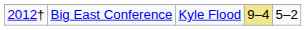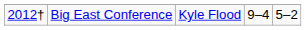Big East Conference | column 4: khaki background -> no background
